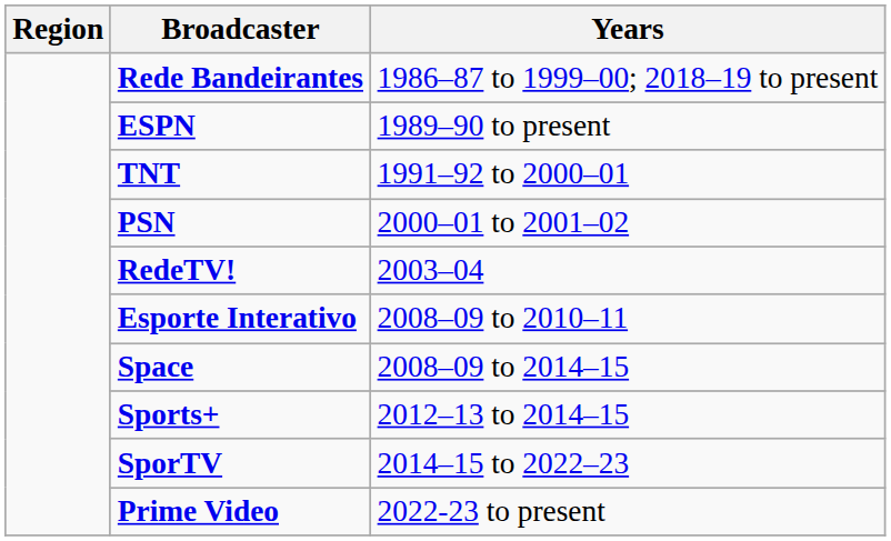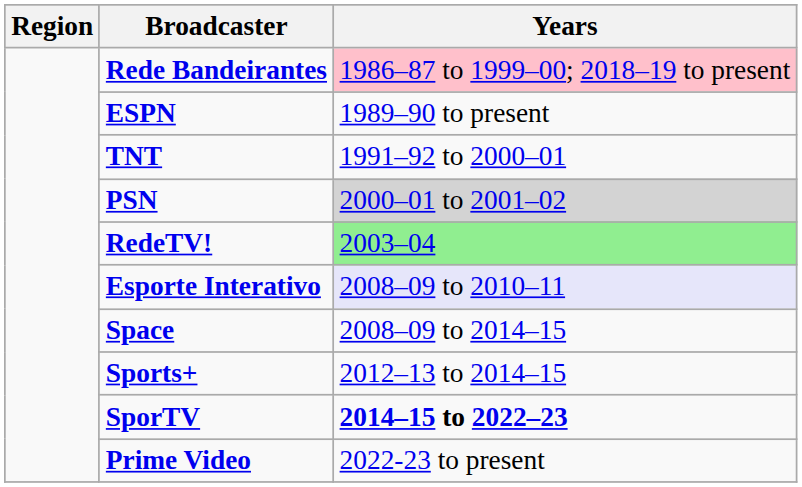Rede Bandeirantes | Years: no background -> pink background
PSN | Years: no background -> lightgrey background
RedeTV! | Years: no background -> lightgreen background
Esporte Interativo | Years: no background -> lavender background
SporTV | Years: normal -> bold
